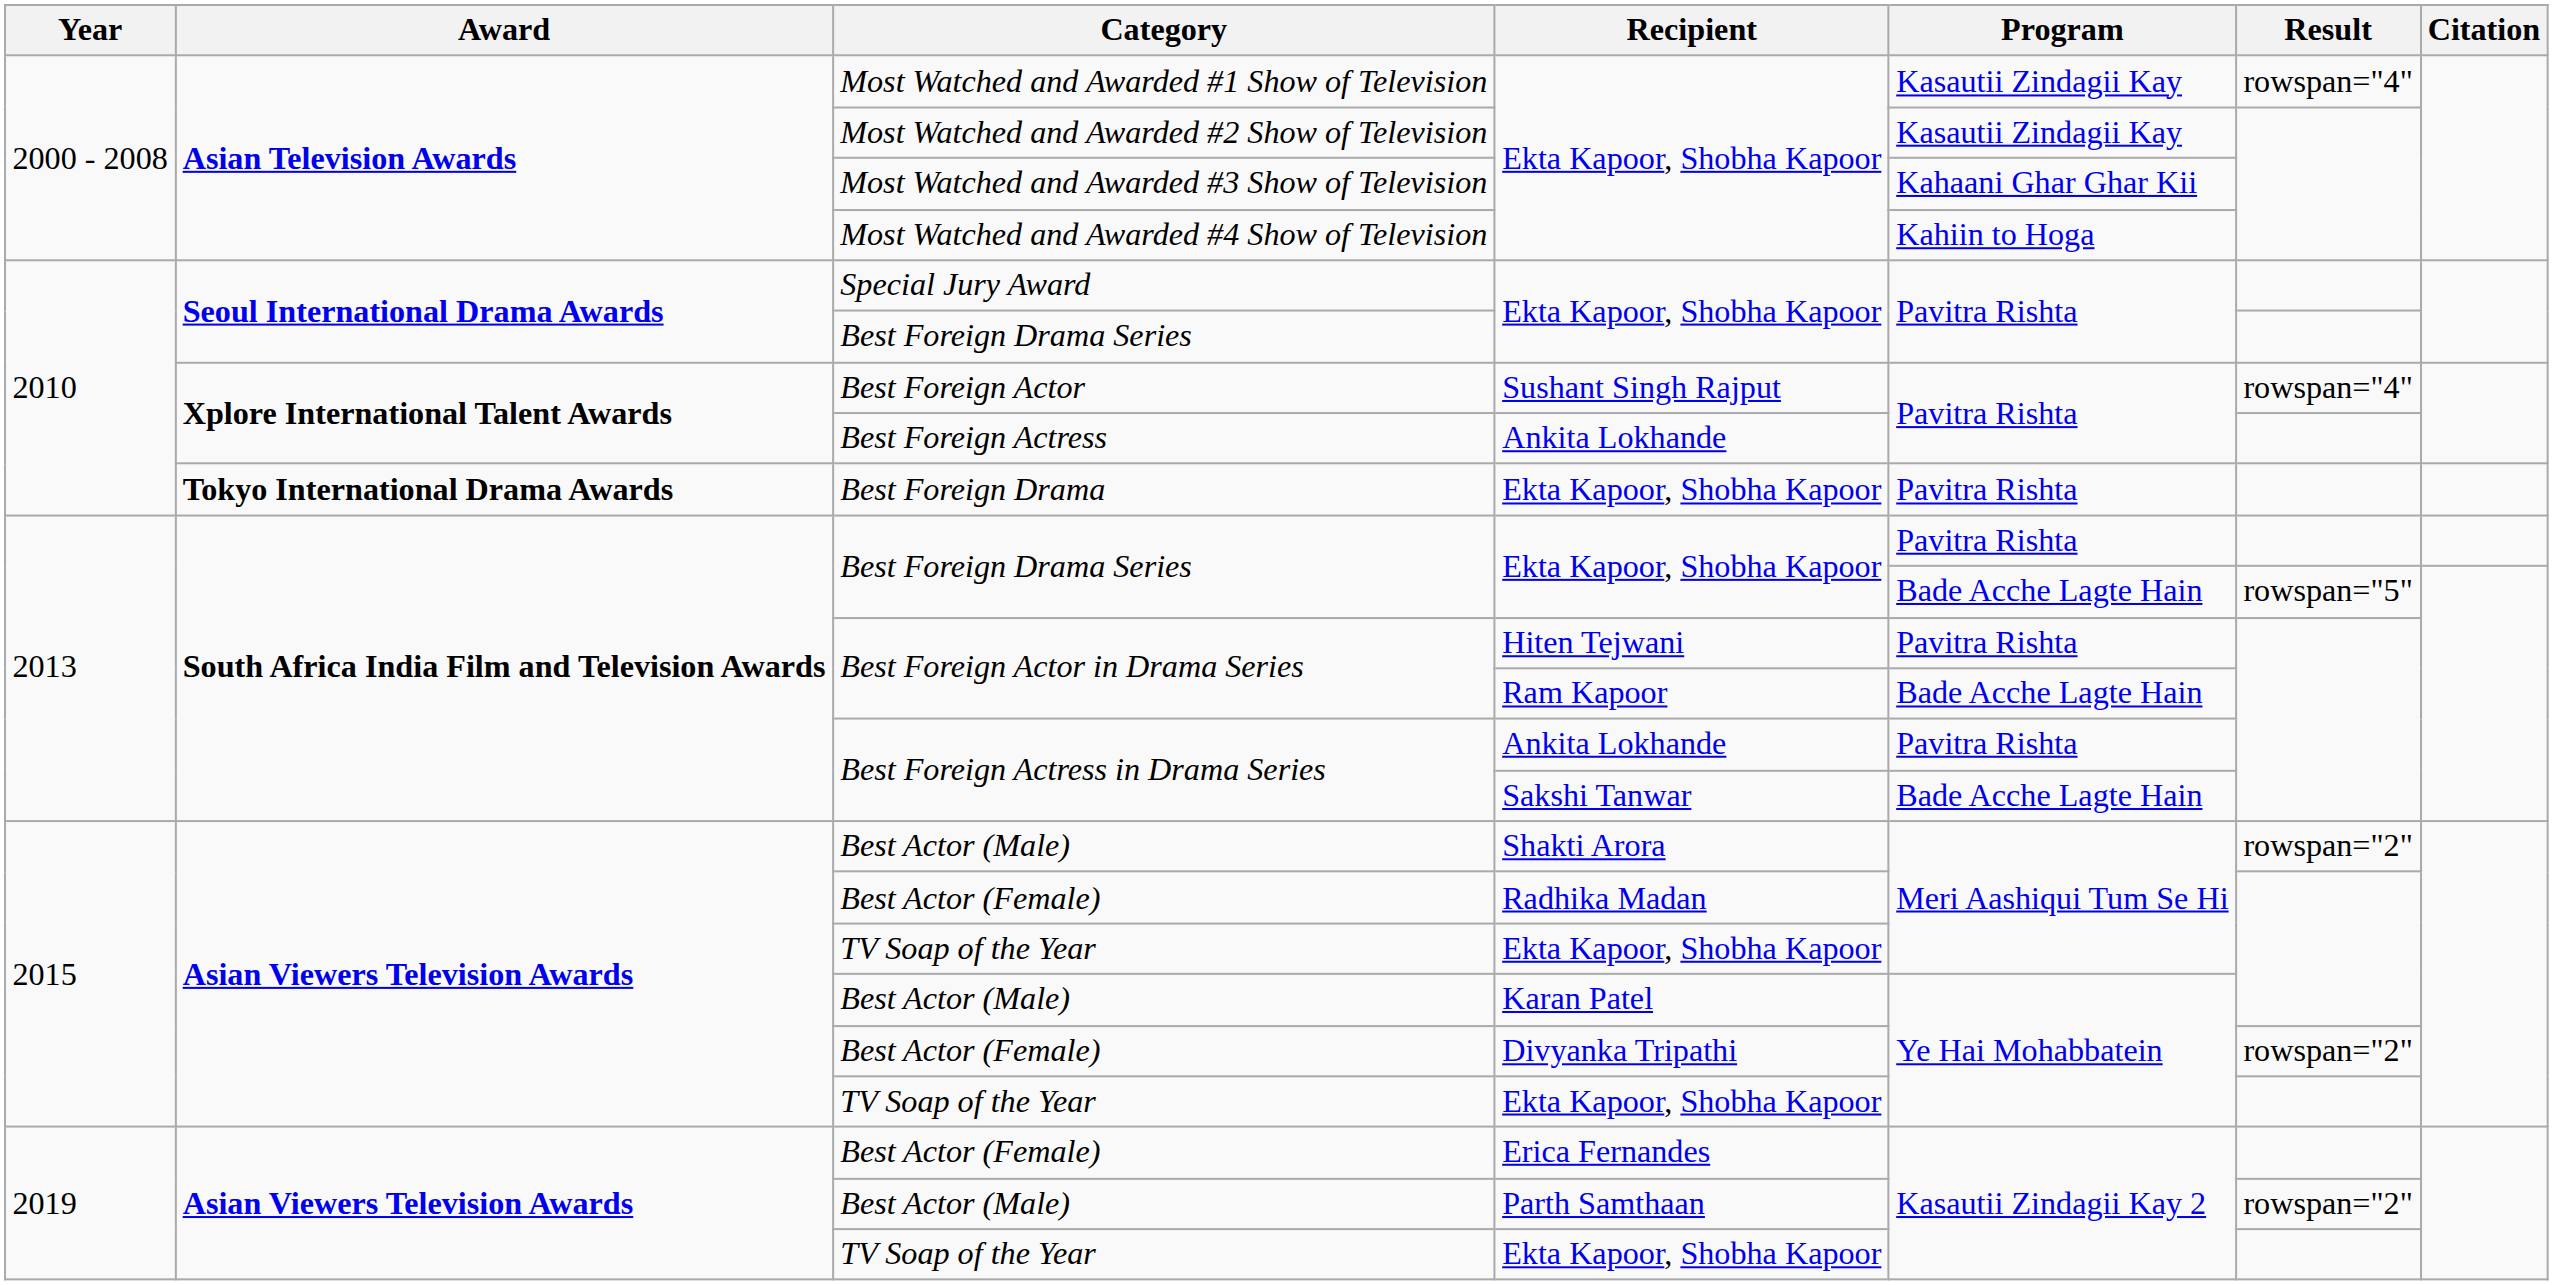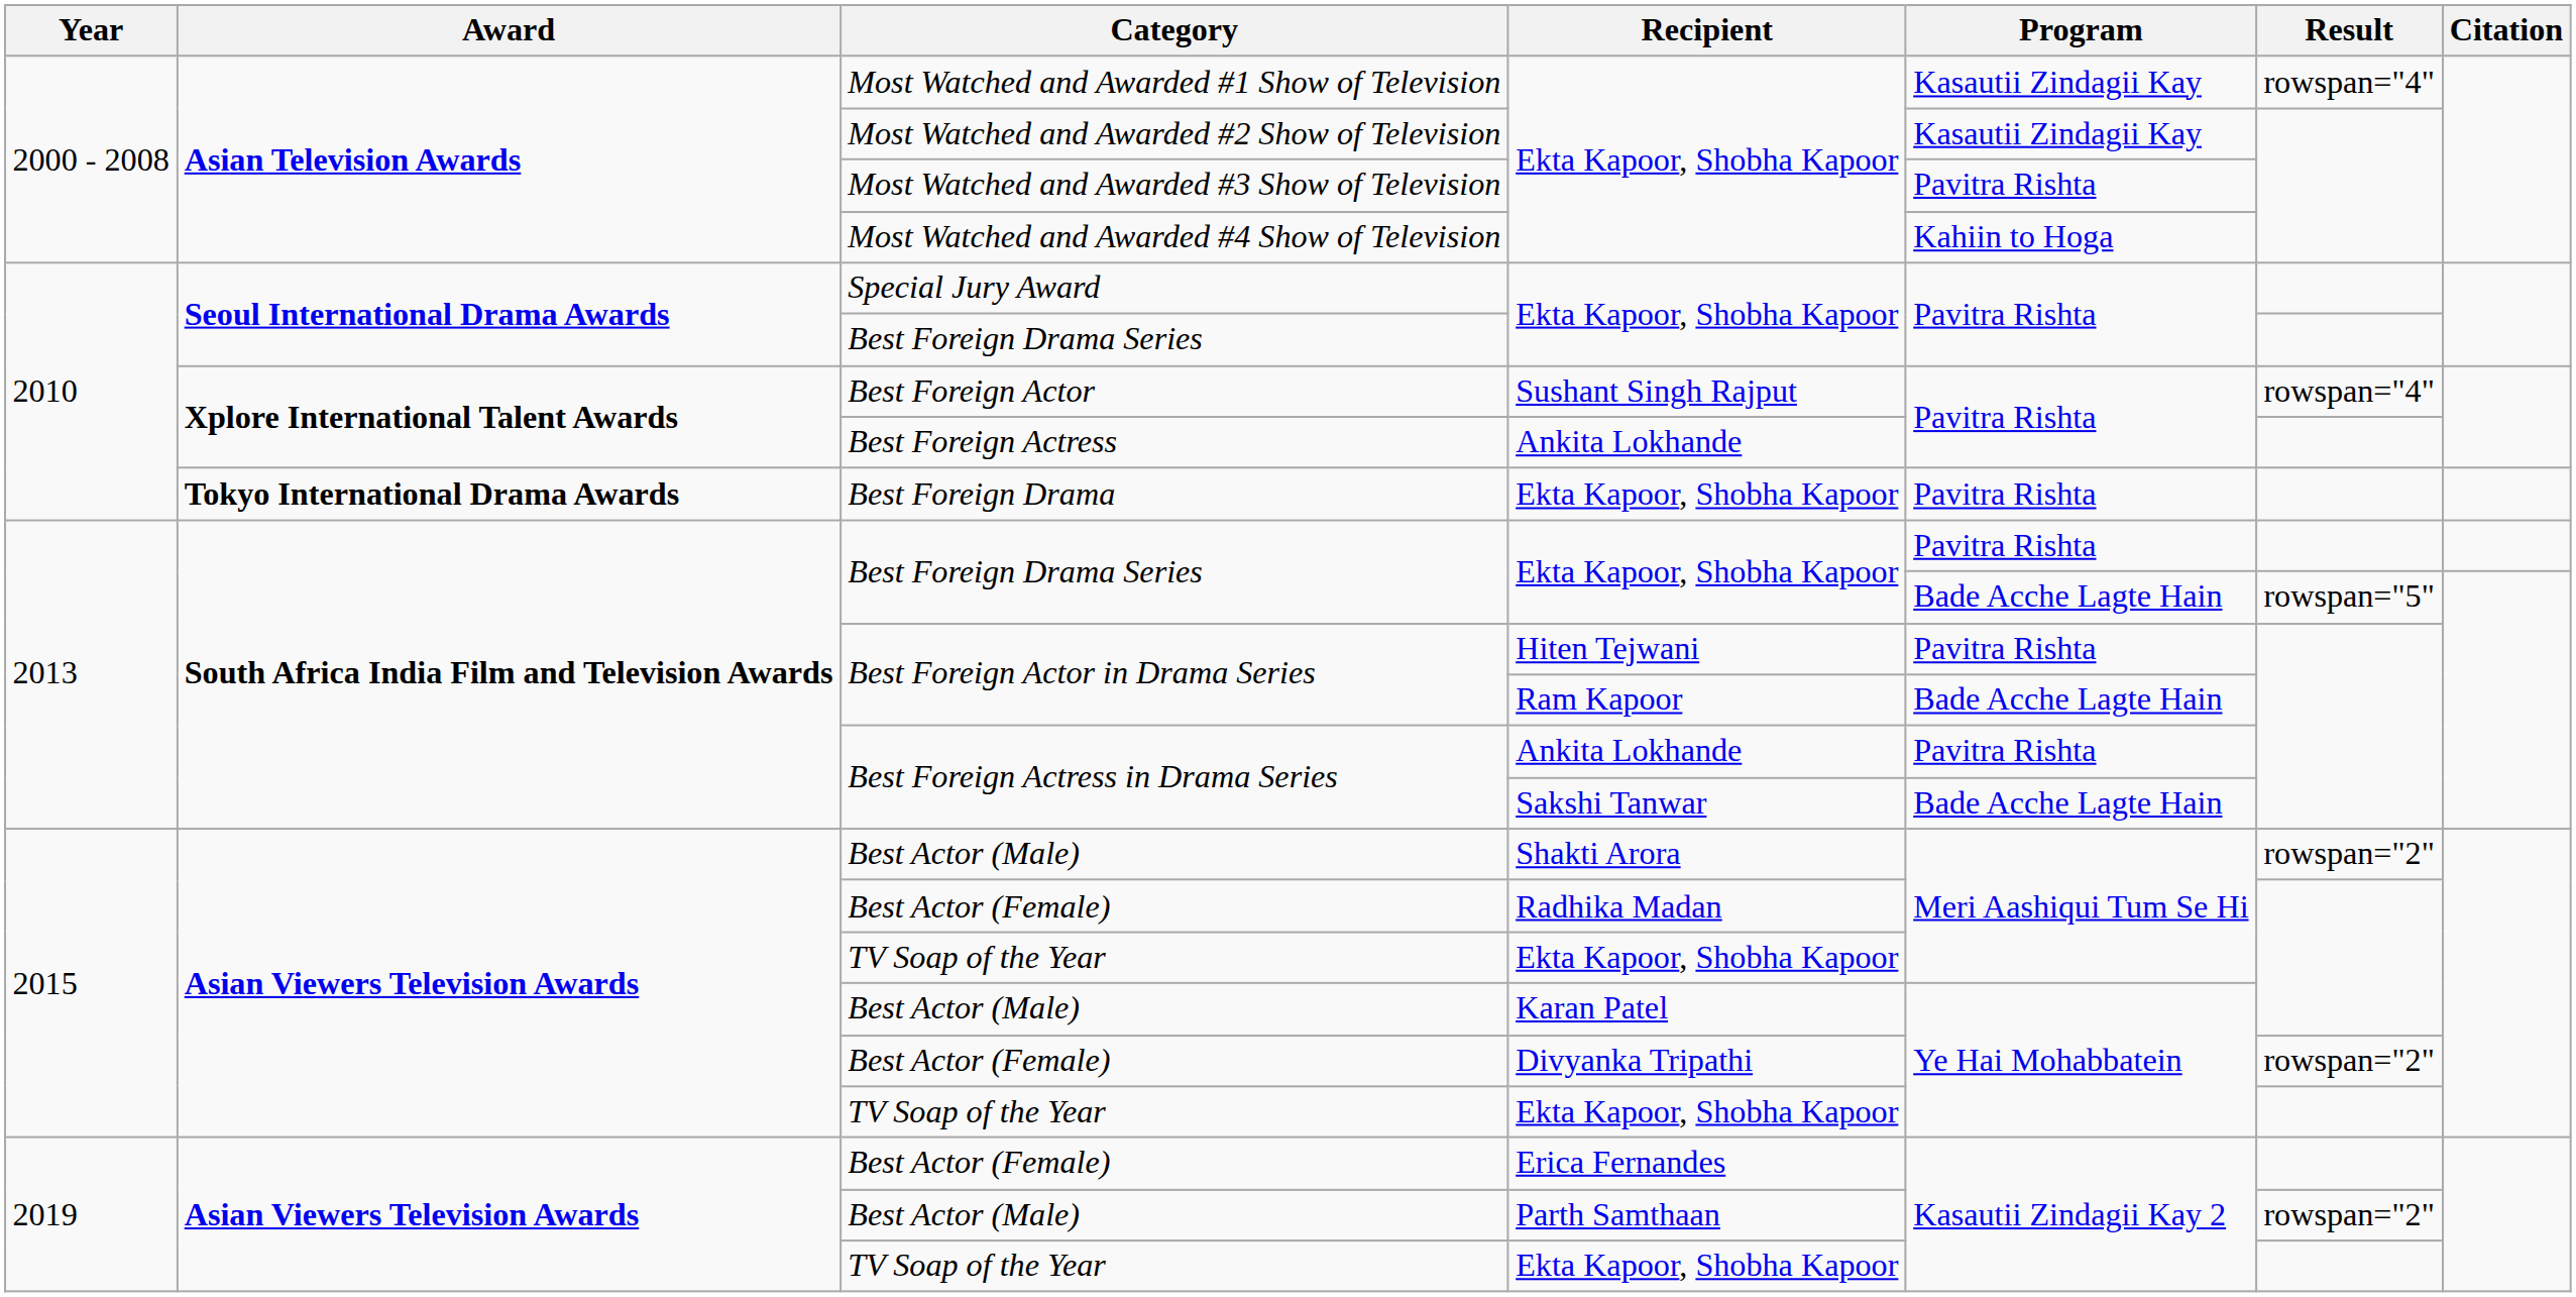Most Watched and Awarded #3 Show of Television | Program: Kahaani Ghar Ghar Kii -> Pavitra Rishta
